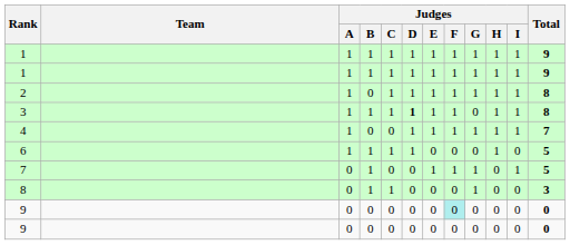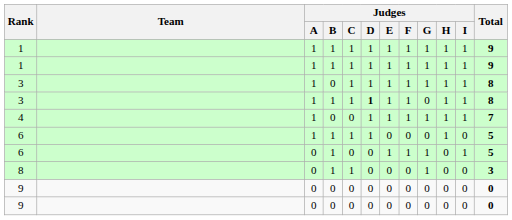row 5 | Rank: 2 -> 3
row 9 | Rank: 7 -> 6
row 11 | Judges / F: paleturquoise background -> no background
